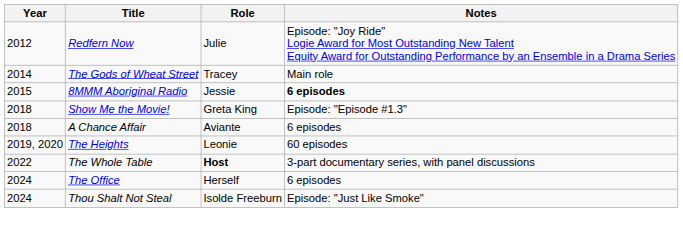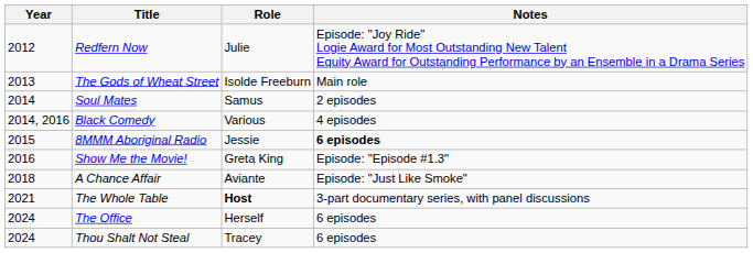The Gods of Wheat Street | Year: 2014 -> 2013
The Gods of Wheat Street | Role: Tracey -> Isolde Freeburn
+ row: 2014 | Soul Mates | Samus | 2 episodes
+ row: 2014, 2016 | Black Comedy | Various | 4 episodes
Show Me the Movie! | Year: 2018 -> 2016
A Chance Affair | Notes: 6 episodes -> Episode: "Just Like Smoke"
- row: 2019, 2020 | The Heights | Leonie | 60 episodes
The Whole Table | Year: 2022 -> 2021
Thou Shalt Not Steal | Role: Isolde Freeburn -> Tracey
Thou Shalt Not Steal | Notes: Episode: "Just Like Smoke" -> 6 episodes
